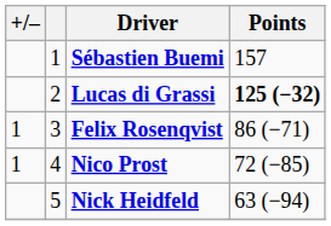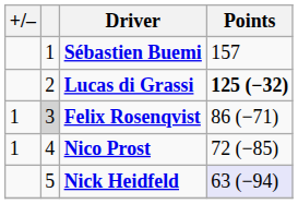Felix Rosenqvist | column 2: no background -> lightgrey background
Nick Heidfeld | Points: no background -> lavender background
